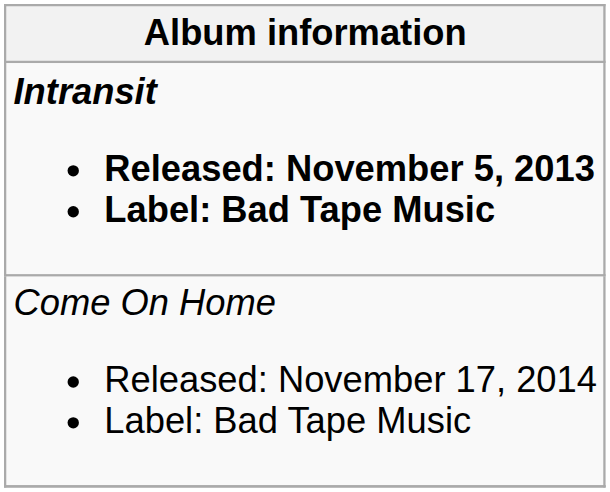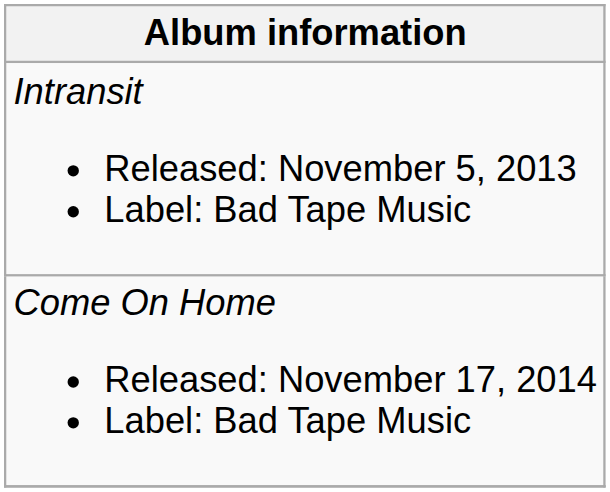row 2 | column 1: bold -> normal
